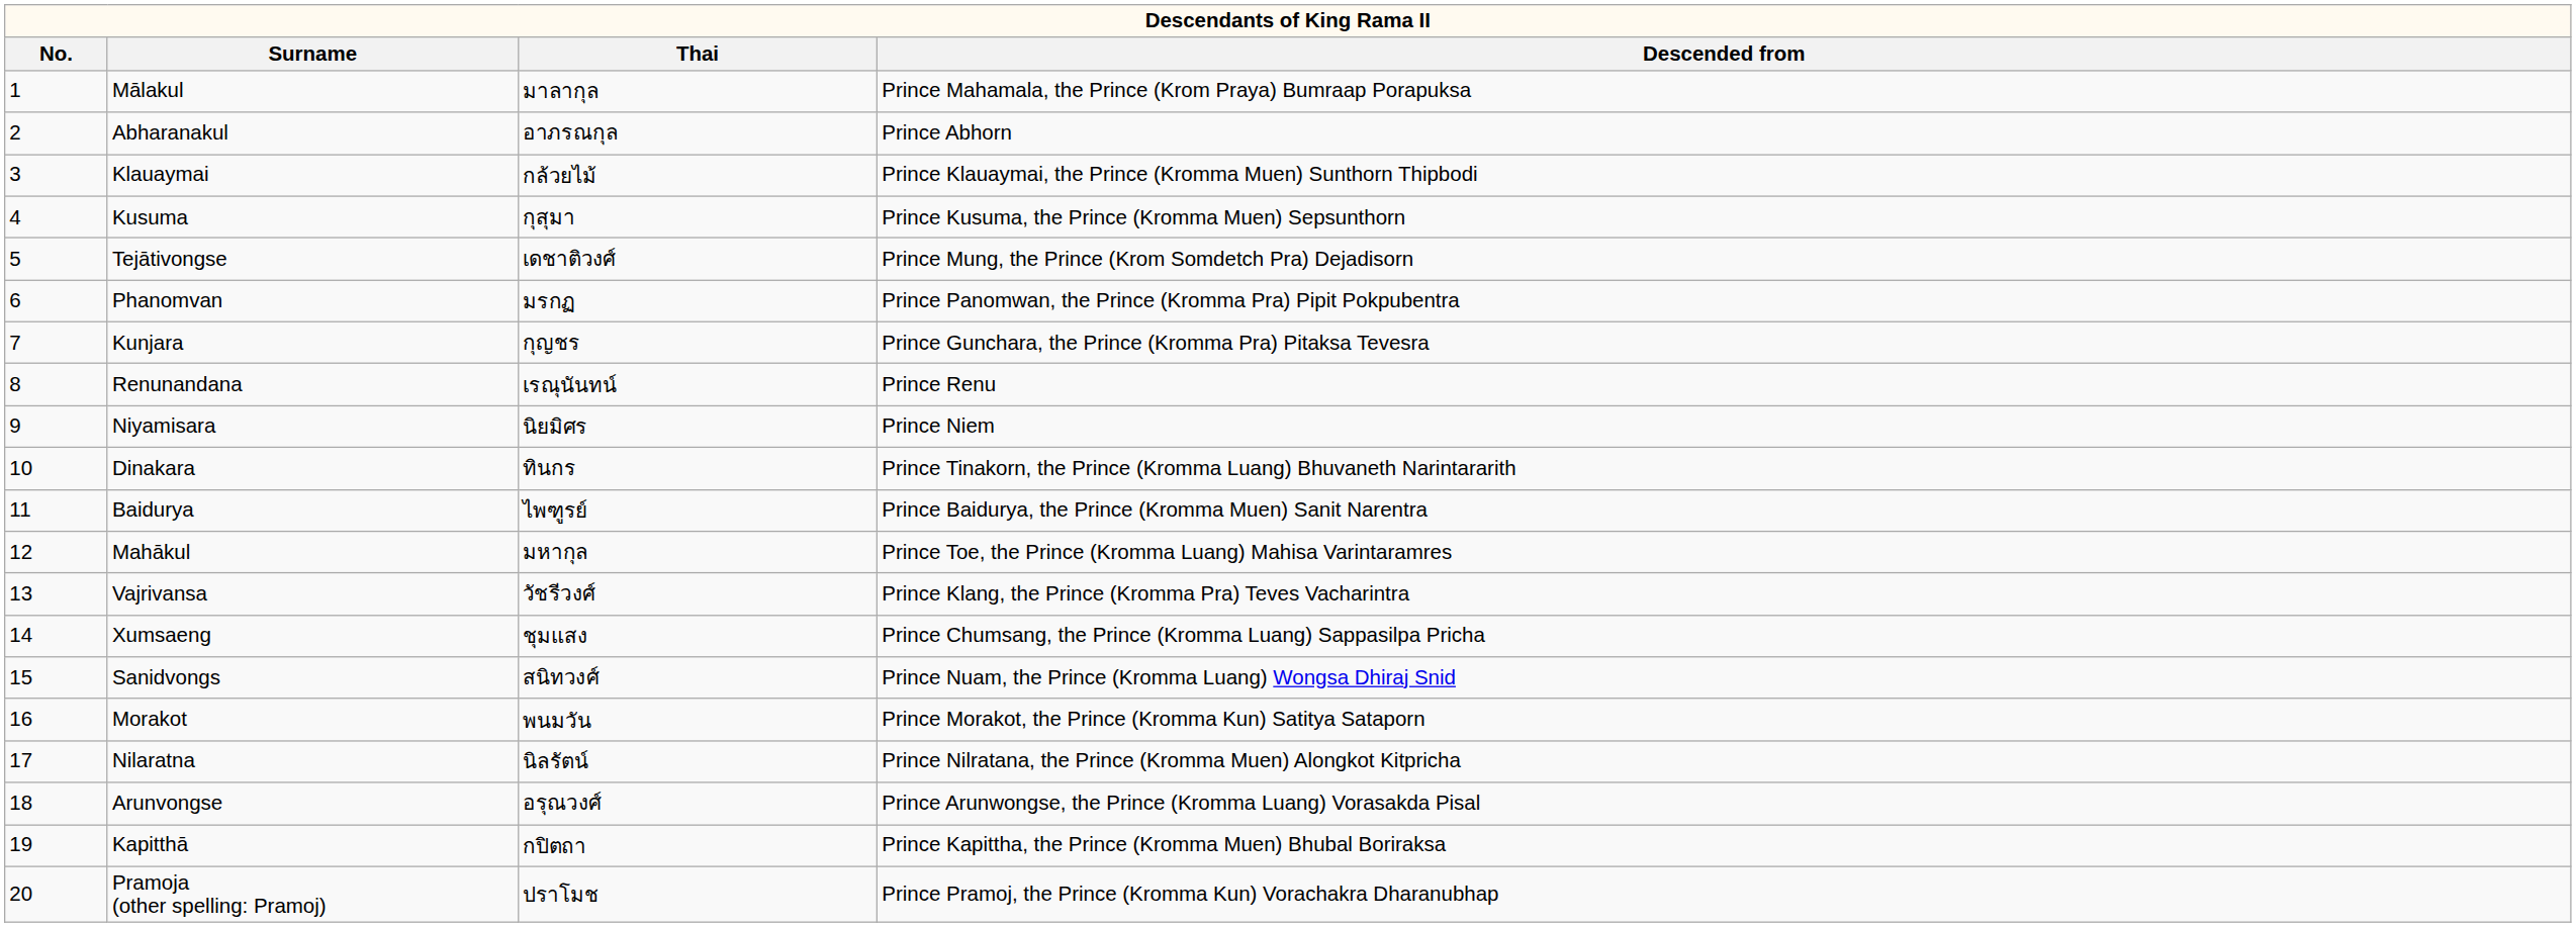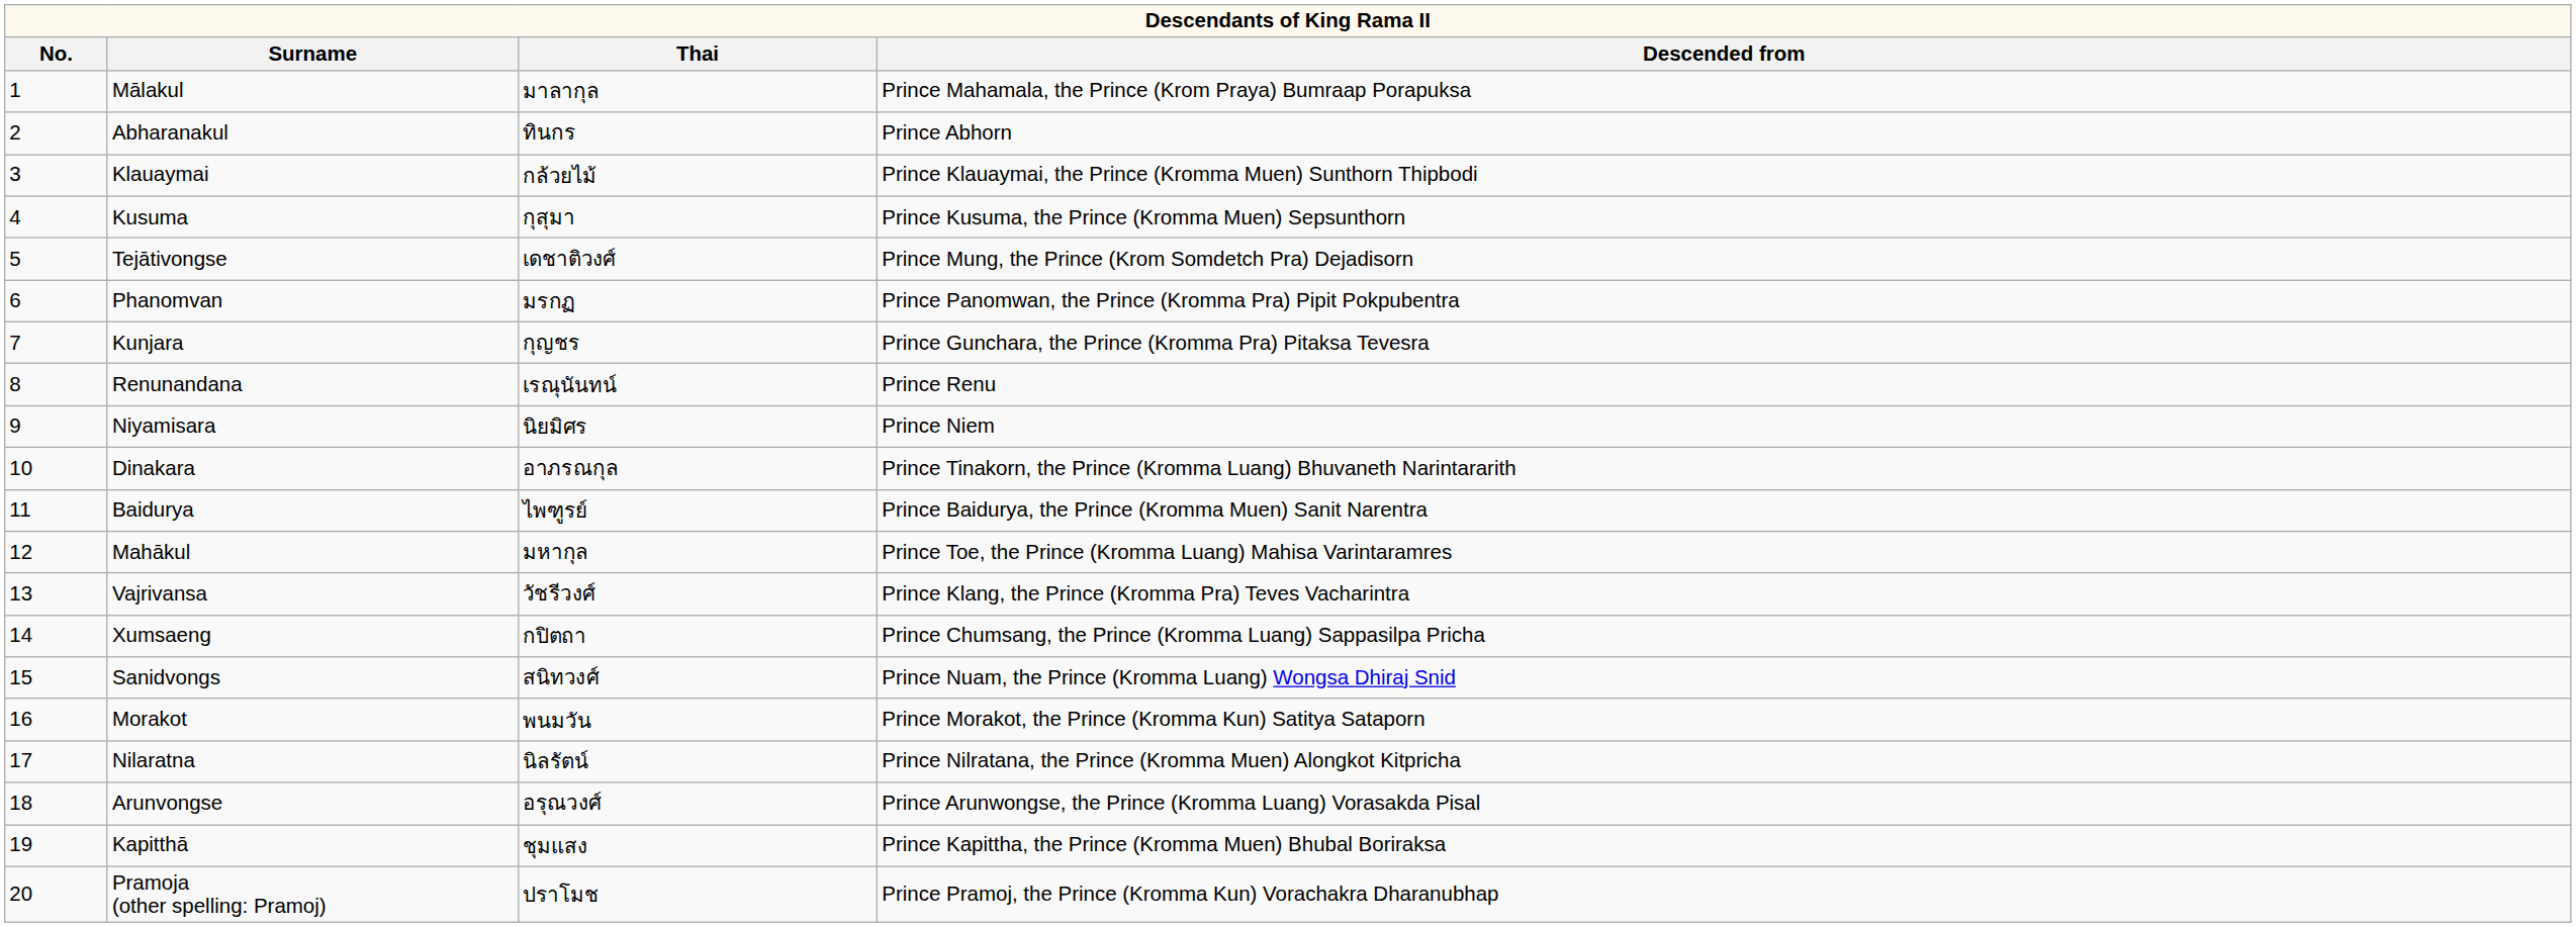Abharanakul | Thai: อาภรณกุล -> ทินกร
Dinakara | Thai: ทินกร -> อาภรณกุล
Xumsaeng | Thai: ชุมแสง -> กปิตถา
Kapitthā | Thai: กปิตถา -> ชุมแสง
